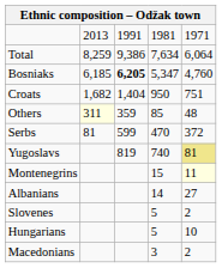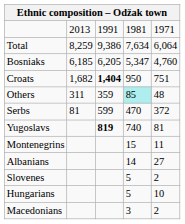Bosniaks | column 3: bold -> normal
Croats | column 3: normal -> bold
Others | column 2: lightyellow background -> no background
Others | column 4: no background -> paleturquoise background
Yugoslavs | column 3: normal -> bold
Yugoslavs | column 5: khaki background -> no background
Montenegrins | column 5: lightyellow background -> no background
